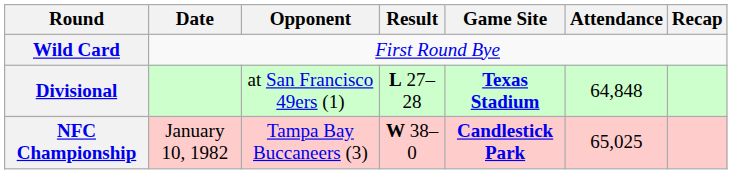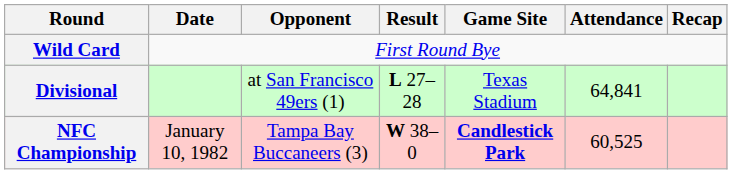Divisional | Game Site: bold -> normal
Divisional | Attendance: 64,848 -> 64,841
NFC Championship | Attendance: 65,025 -> 60,525
